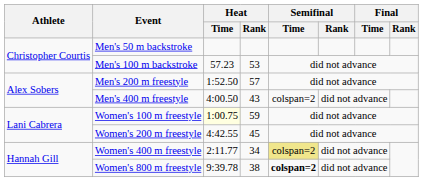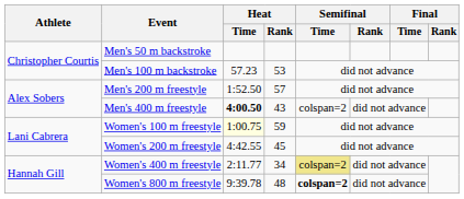Men's 400 m freestyle | Heat / Time: normal -> bold
Women's 800 m freestyle | Heat / Rank: 38 -> 48
